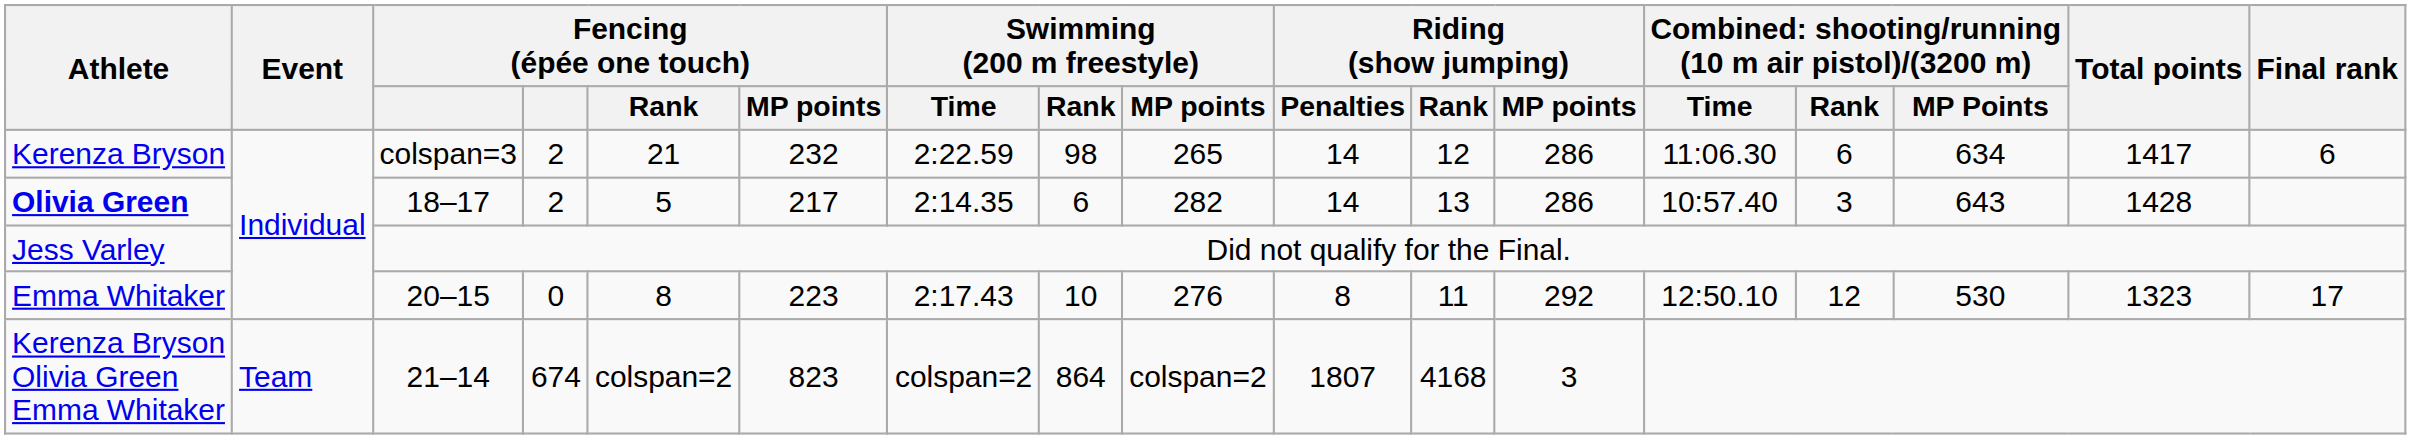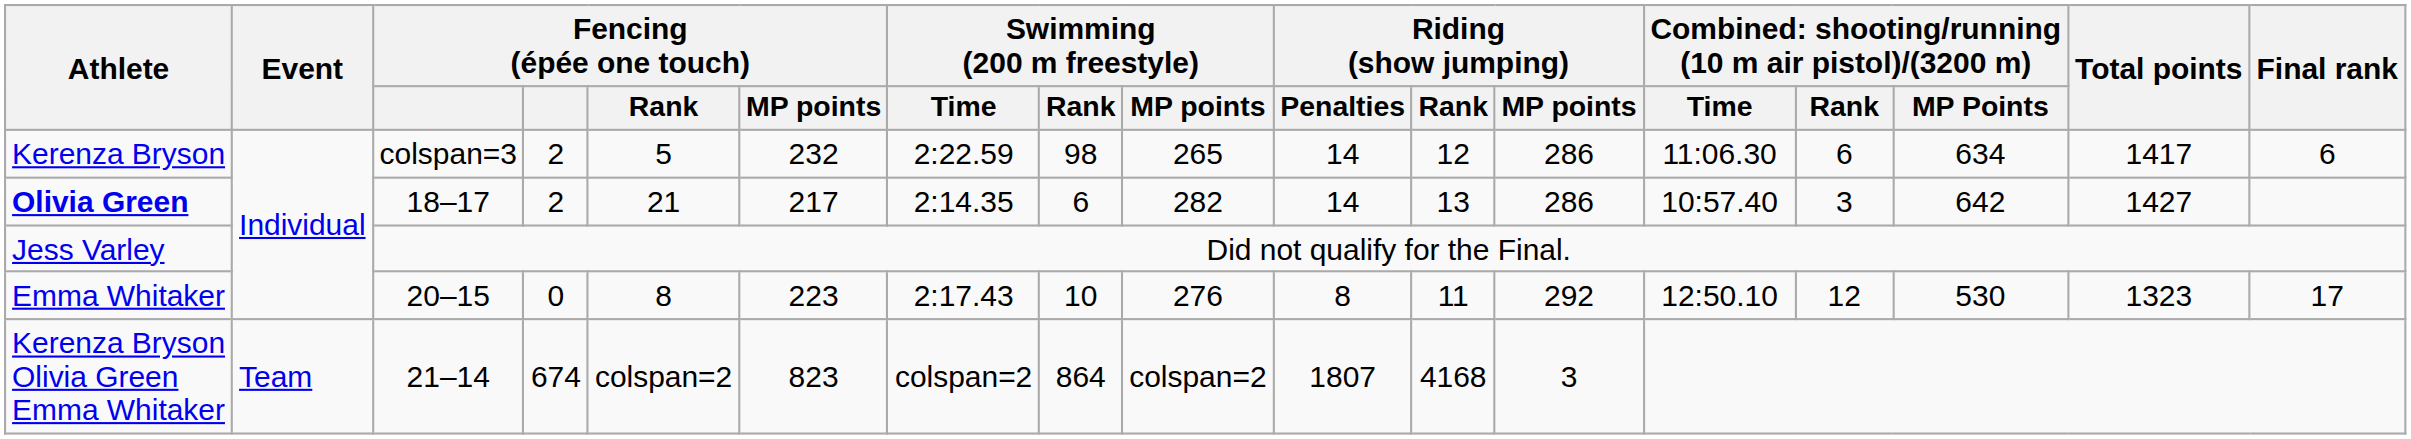Kerenza Bryson | Fencing (épée one touch) / Rank: 21 -> 5
Olivia Green | Fencing (épée one touch) / Rank: 5 -> 21
Olivia Green | column 15: 643 -> 642
Olivia Green | Total points: 1428 -> 1427
